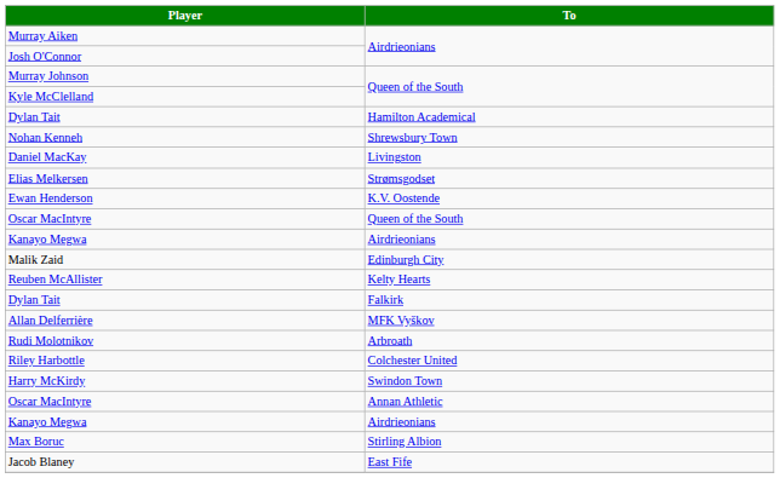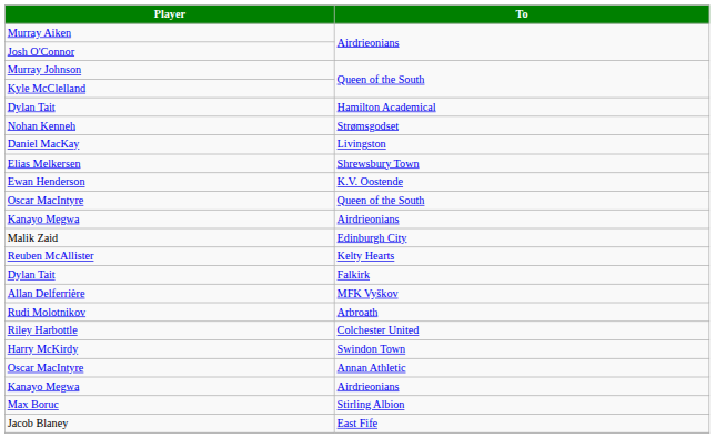row 7 | To: Shrewsbury Town -> Strømsgodset
row 9 | To: Strømsgodset -> Shrewsbury Town
